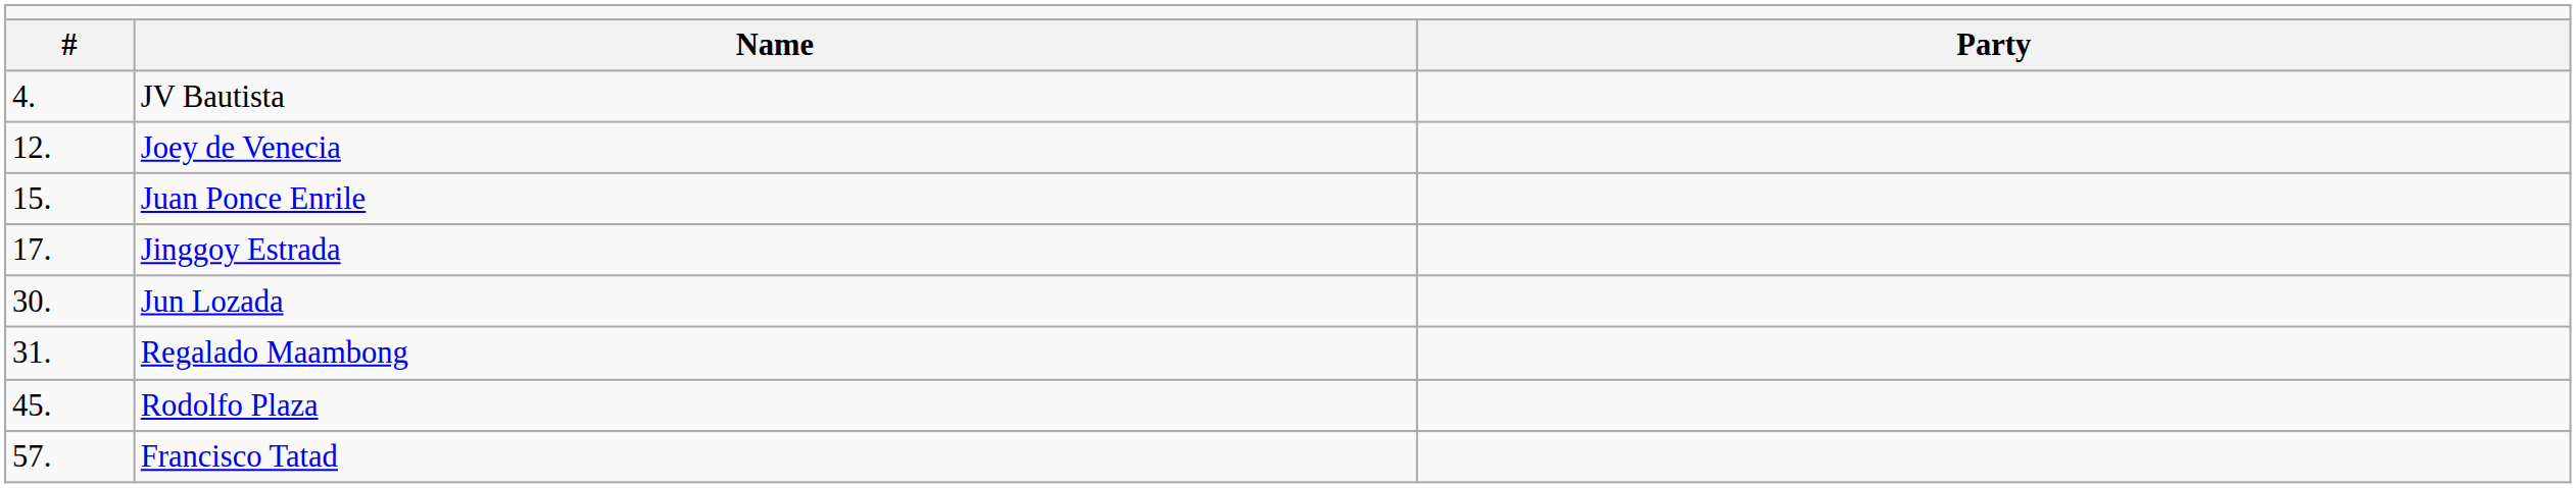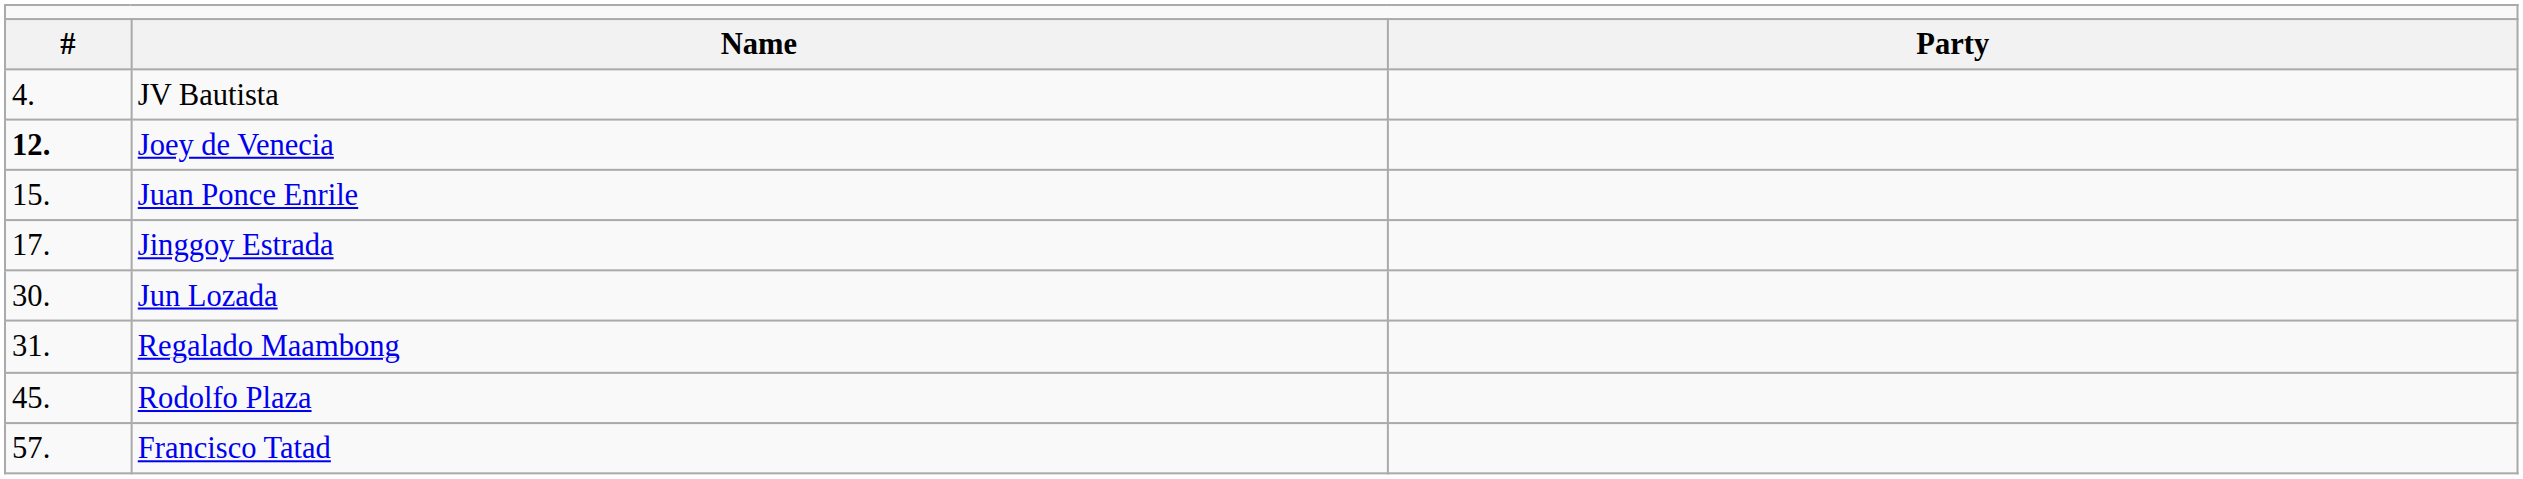Joey de Venecia | column 1: normal -> bold
